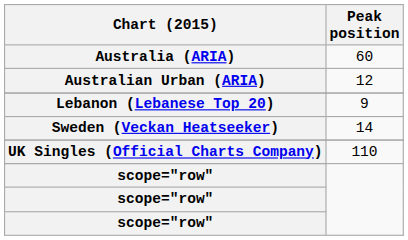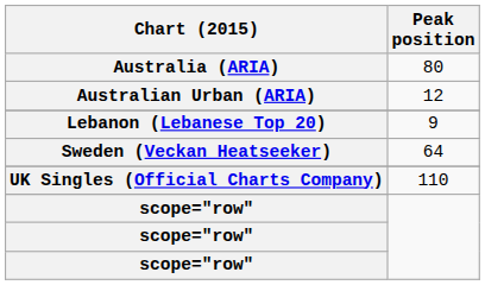Australia (ARIA) | Peak position: 60 -> 80
Sweden (Veckan Heatseeker) | Peak position: 14 -> 64
